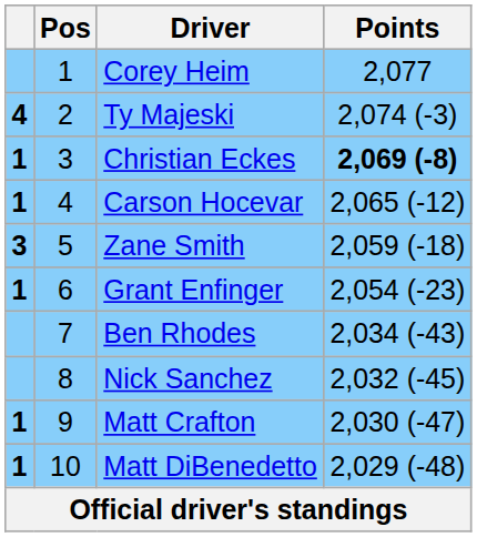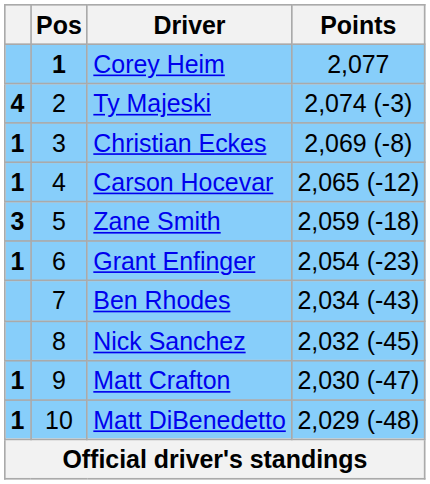Corey Heim | Pos: normal -> bold
Christian Eckes | Points: bold -> normal
